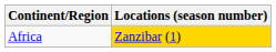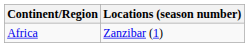Africa | Locations (season number): gold background -> no background
